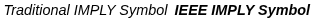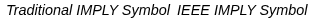Traditional IMPLY Symbol | column 2: bold -> normal
